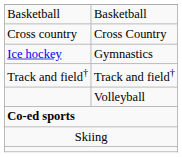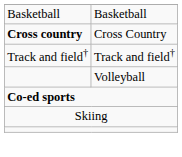Cross Country | column 1: normal -> bold
- row: Ice hockey | Gymnastics
